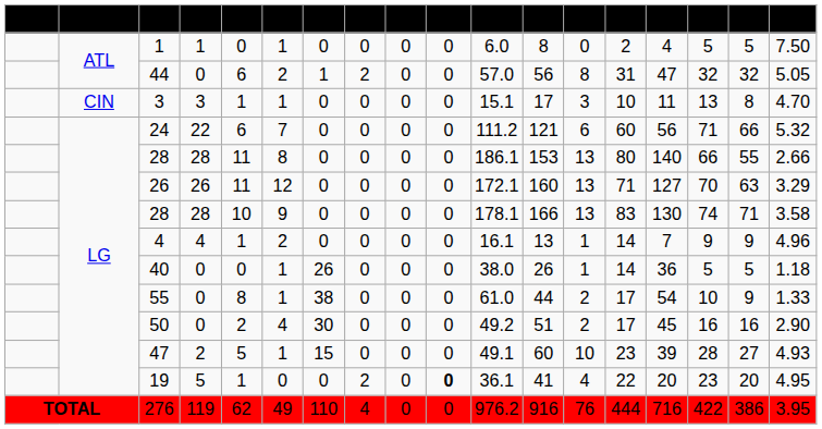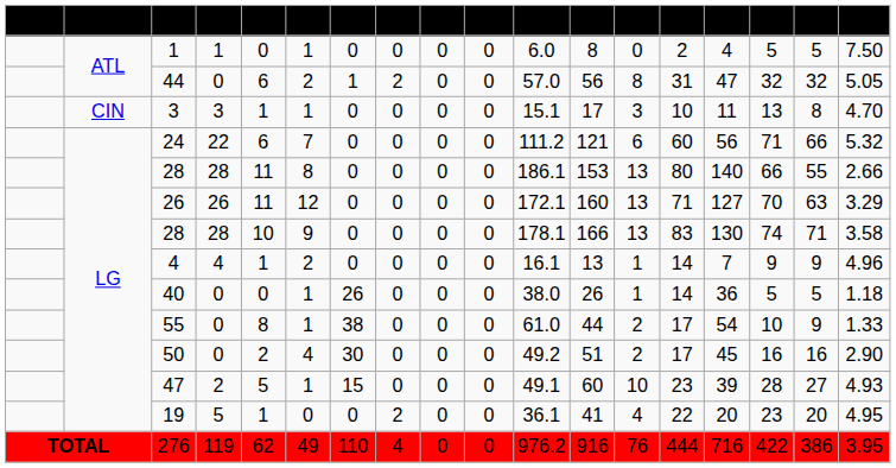19 | ShO: bold -> normal
